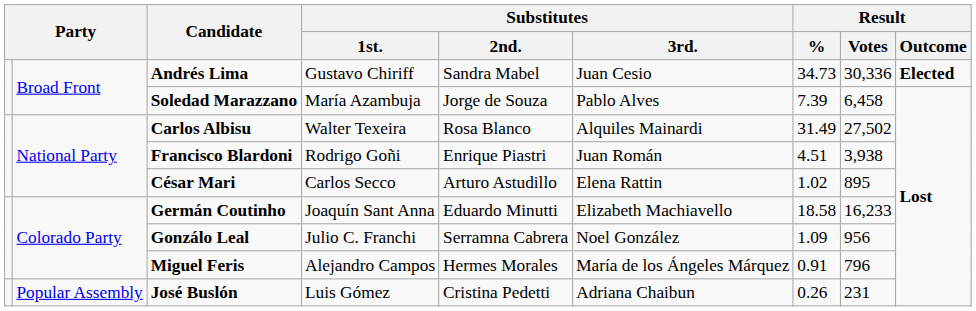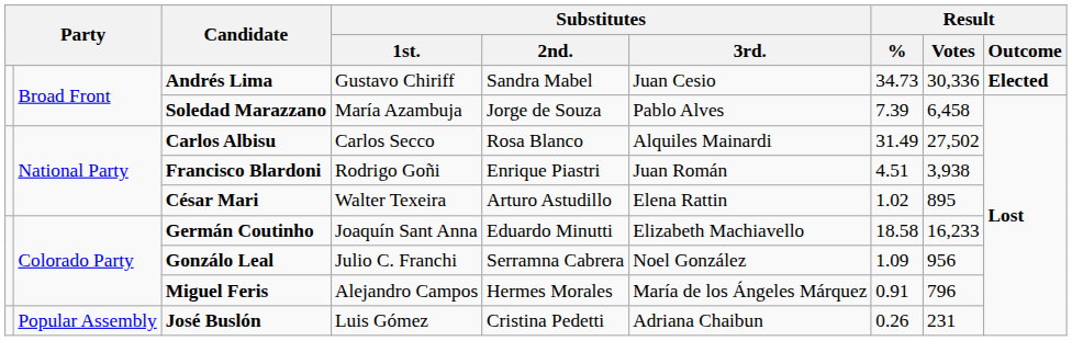Carlos Albisu | Substitutes / 1st.: Walter Texeira -> Carlos Secco
César Mari | Substitutes / 1st.: Carlos Secco -> Walter Texeira
